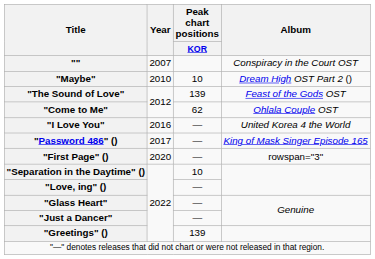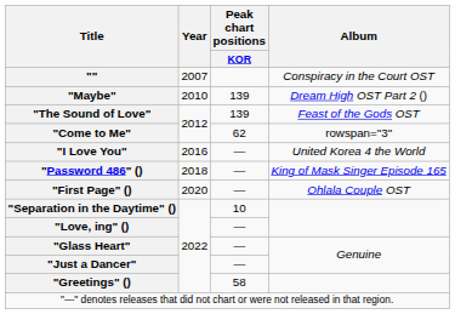"Maybe" | Peak chart positions / KOR: 10 -> 139
"Come to Me" | Album: Ohlala Couple OST -> rowspan="3"
"Password 486" () | Year: 2017 -> 2018
"First Page" () | Album: rowspan="3" -> Ohlala Couple OST
"Greetings" () | Peak chart positions / KOR: 139 -> 58
